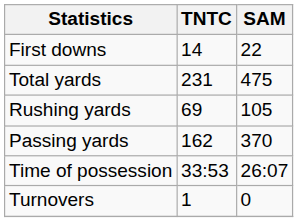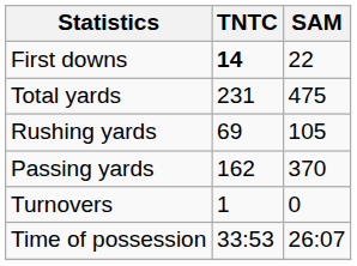First downs | TNTC: normal -> bold
rows swapped: Turnovers <-> Time of possession
